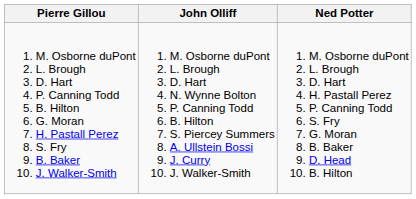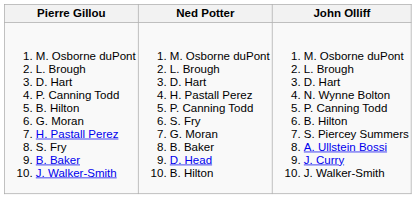columns swapped: Ned Potter <-> John Olliff
